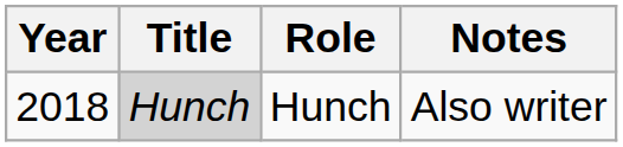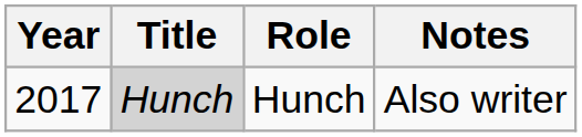row 2 | Year: 2018 -> 2017
